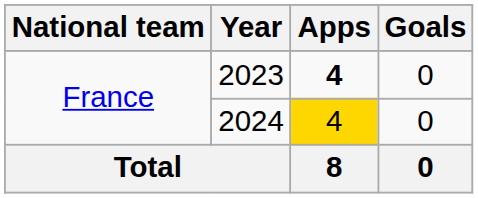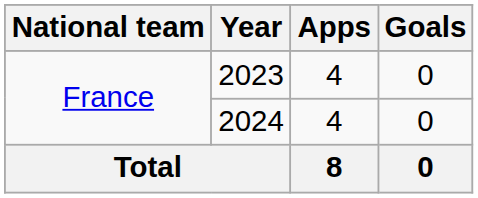2023 | Apps: bold -> normal
2024 | Apps: gold background -> no background
